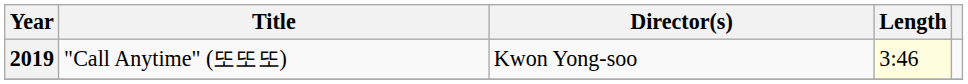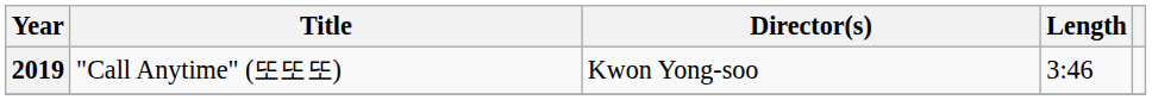2019 | Length: lightyellow background -> no background
